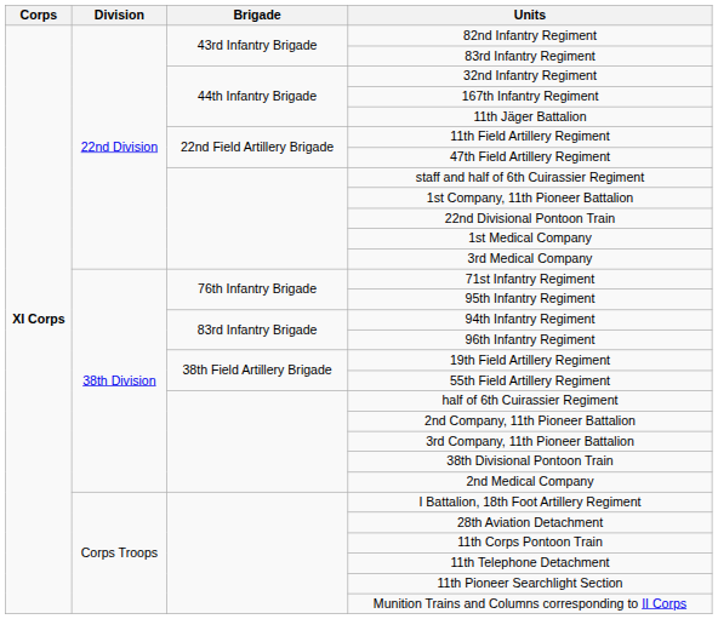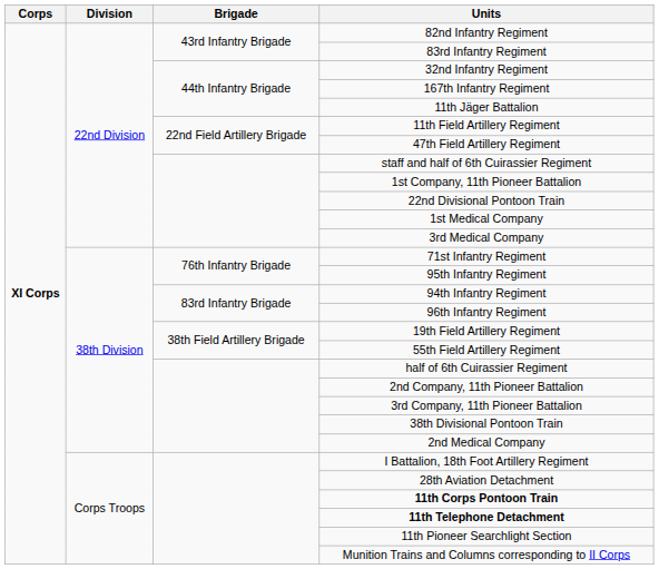11th Corps Pontoon Train | Units: normal -> bold
11th Telephone Detachment | Units: normal -> bold
